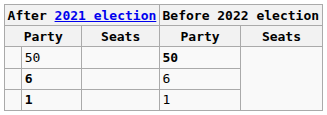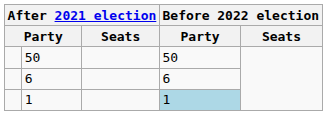row 3 | column 4: bold -> normal
row 4 | column 2: bold -> normal
row 5 | column 2: bold -> normal
row 5 | column 4: no background -> lightblue background
